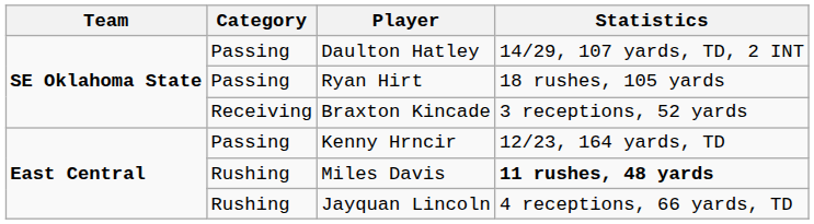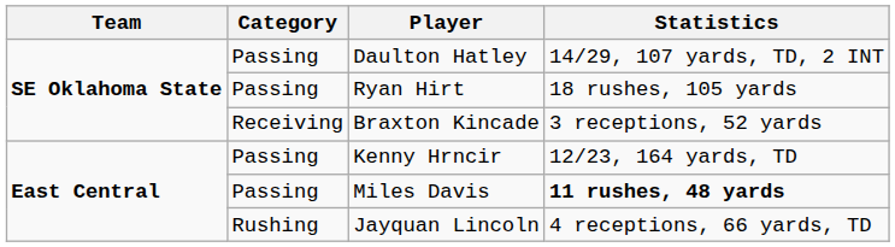Miles Davis | Category: Rushing -> Passing
